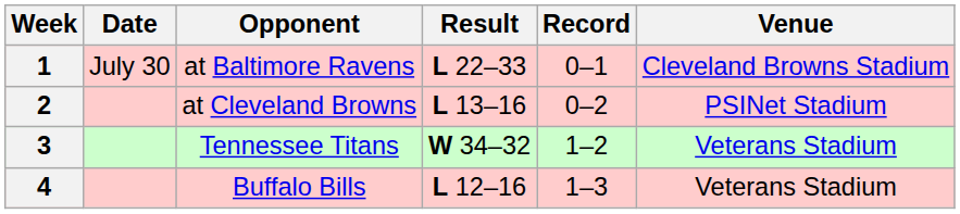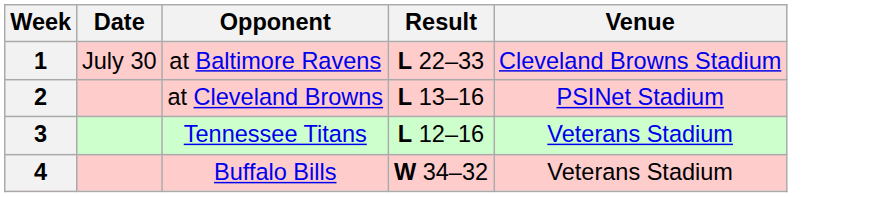- column: Record | 0–1 | 0–2 | 1–2 | 1–3
3 | Result: W 34–32 -> L 12–16
4 | Result: L 12–16 -> W 34–32
